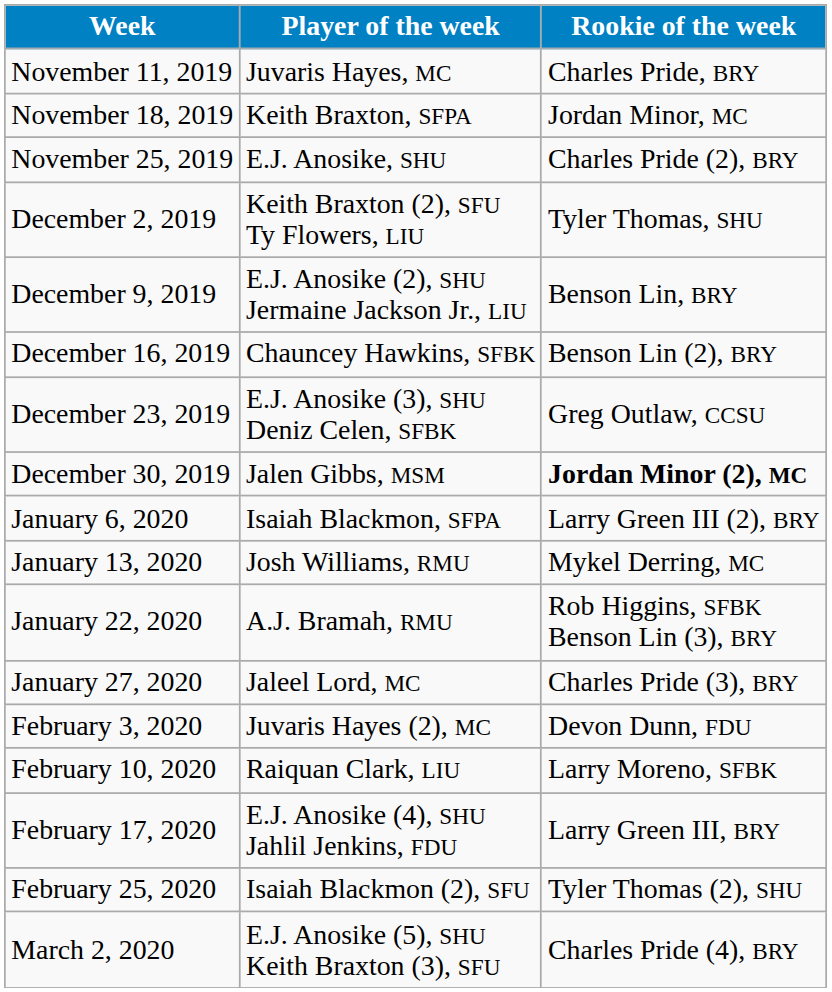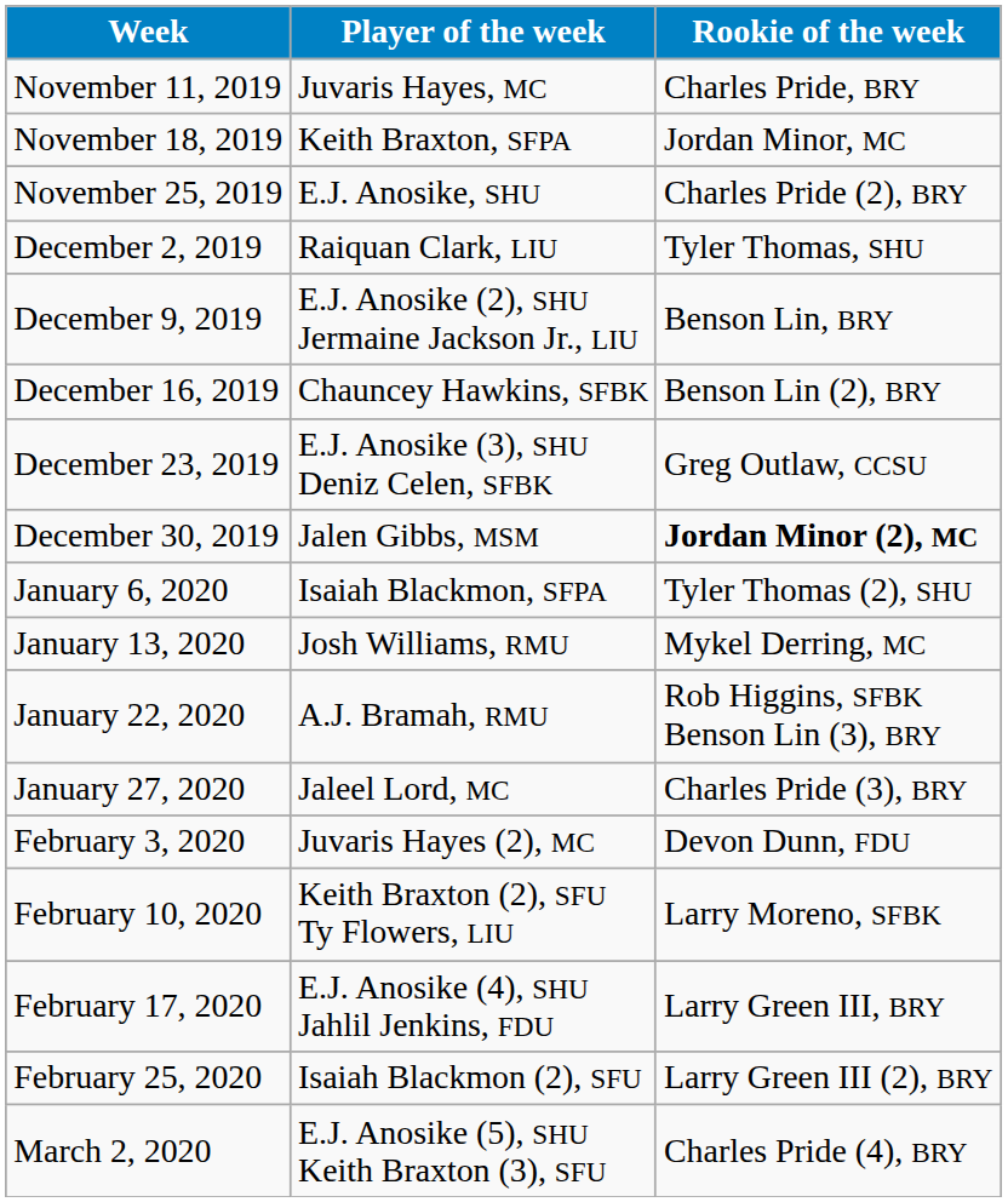December 2, 2019 | Player of the week: Keith Braxton (2), SFU Ty Flowers, LIU -> Raiquan Clark, LIU
January 6, 2020 | Rookie of the week: Larry Green III (2), BRY -> Tyler Thomas (2), SHU
February 10, 2020 | Player of the week: Raiquan Clark, LIU -> Keith Braxton (2), SFU Ty Flowers, LIU
February 25, 2020 | Rookie of the week: Tyler Thomas (2), SHU -> Larry Green III (2), BRY
